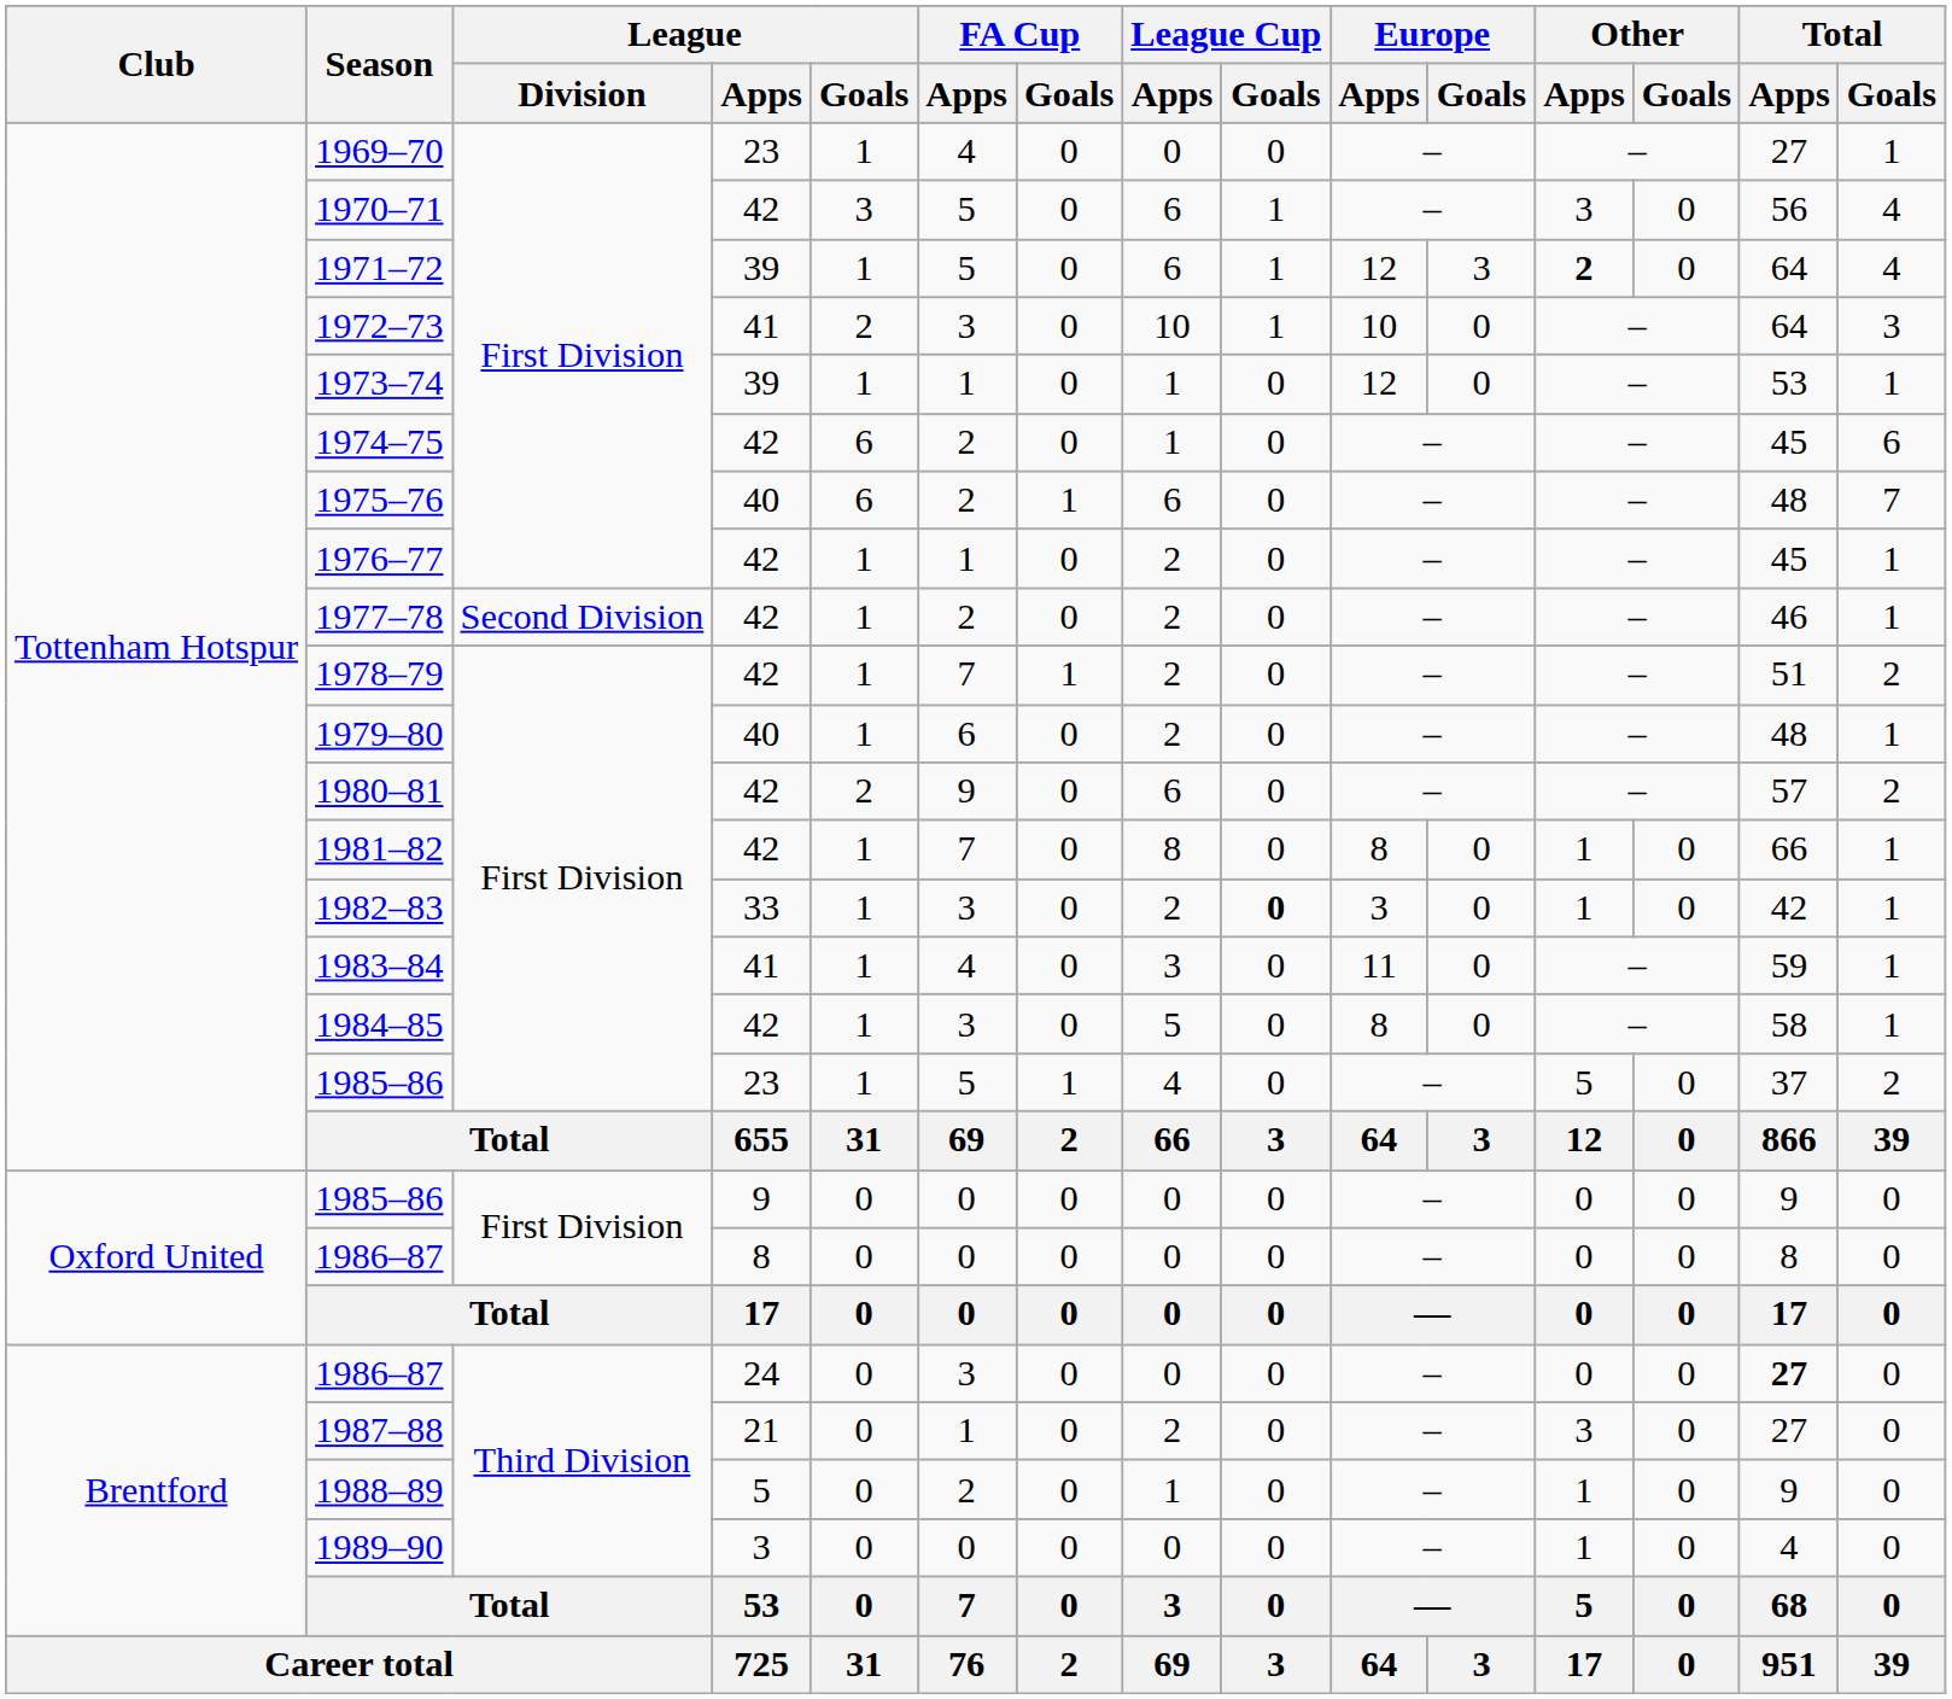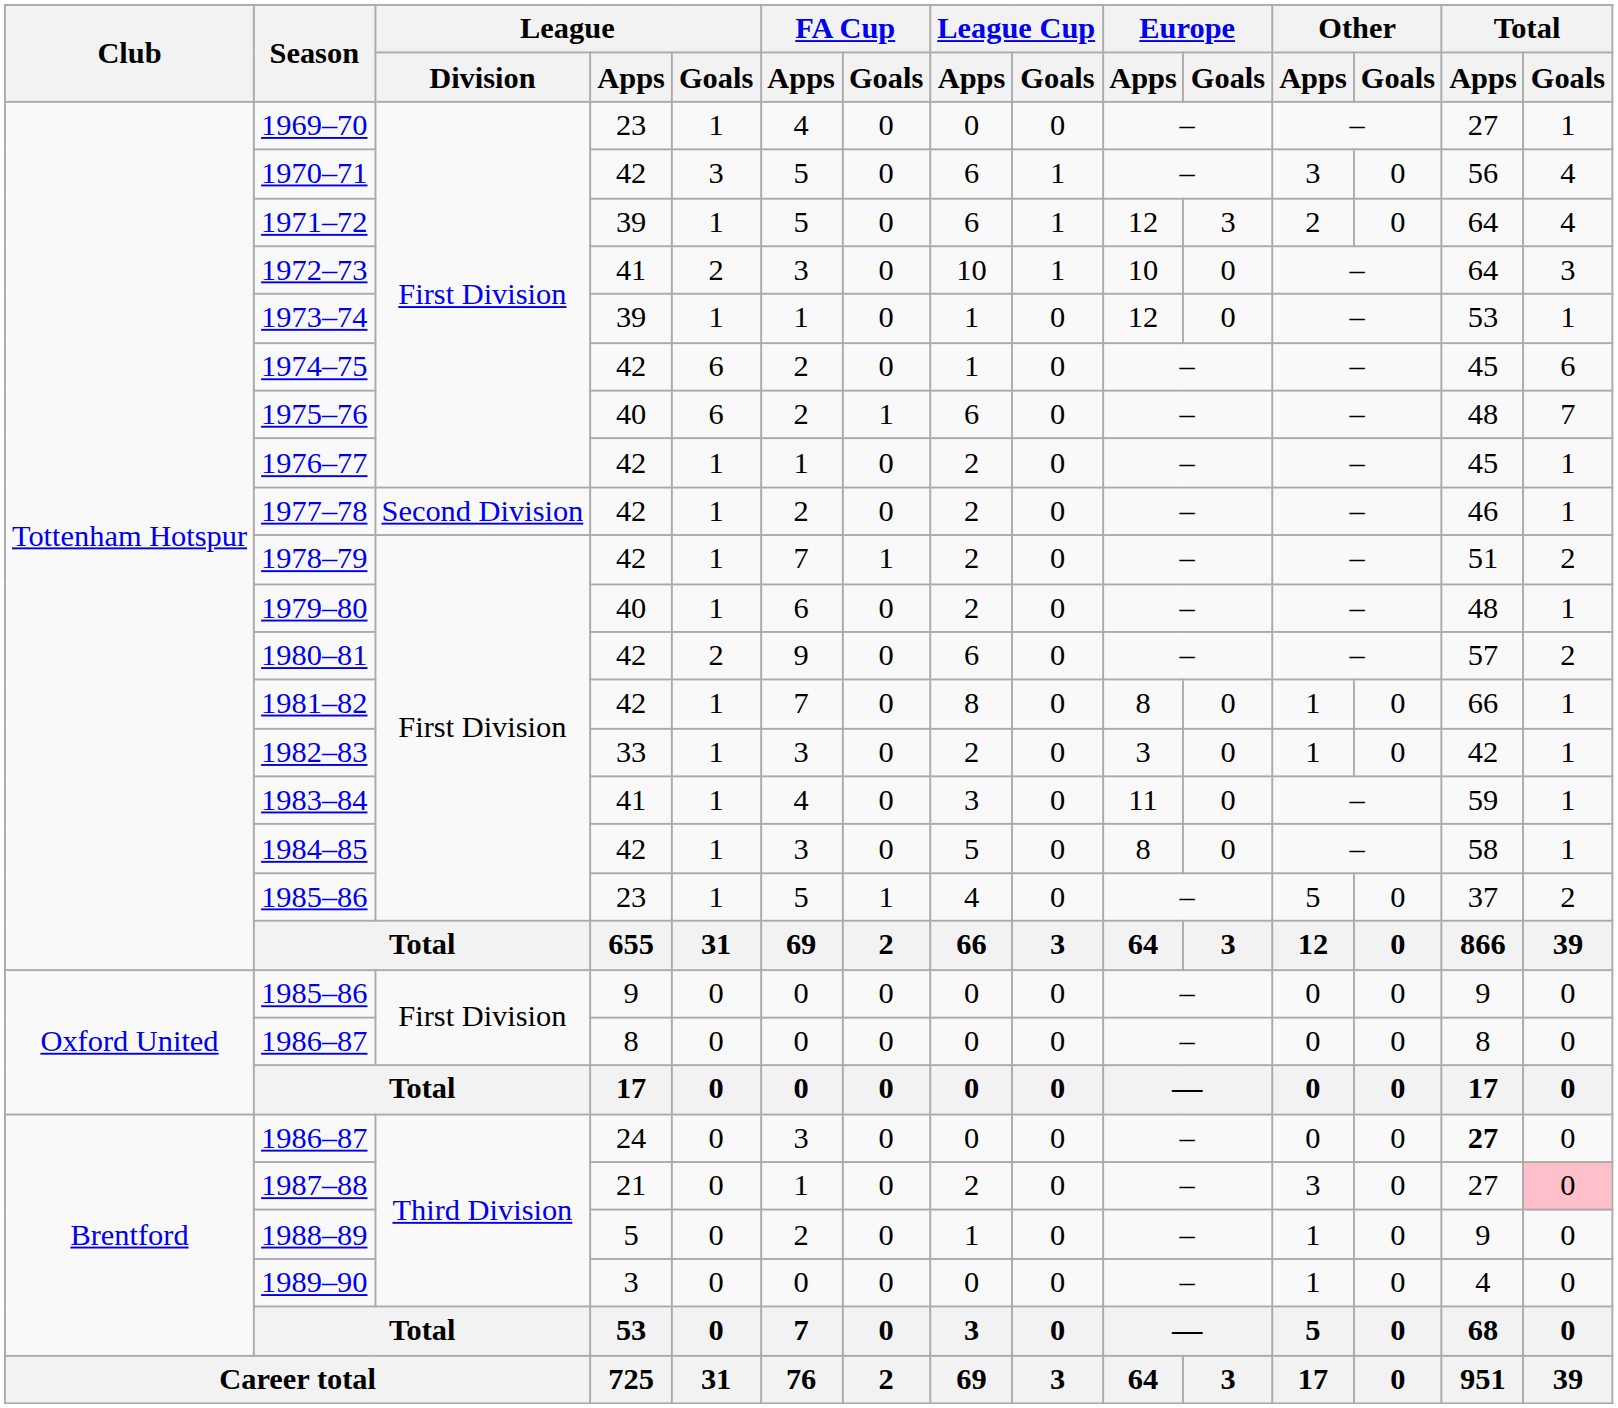1971–72 | Other / Apps: bold -> normal
1982–83 | League Cup / Goals: bold -> normal
1987–88 | Total / Goals: no background -> pink background
